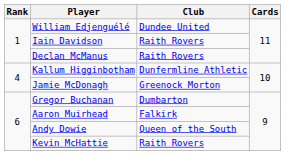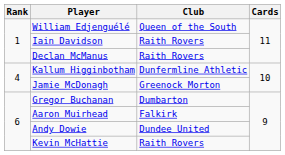William Edjenguélé | Club: Dundee United -> Queen of the South
Andy Dowie | Club: Queen of the South -> Dundee United
